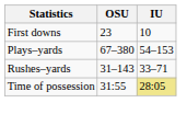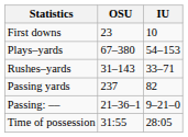+ row: Passing yards | 237 | 82
+ row: Passing: –– | 21–36–1 | 9–21–0
Time of possession | IU: khaki background -> no background
